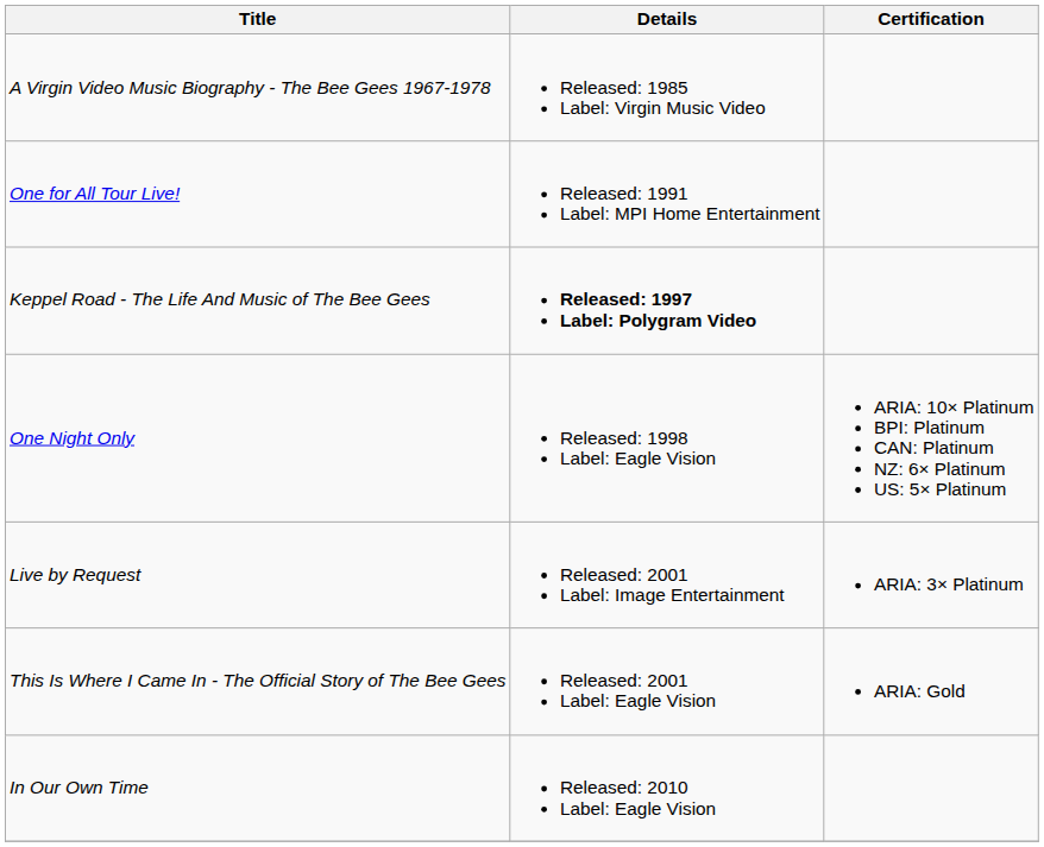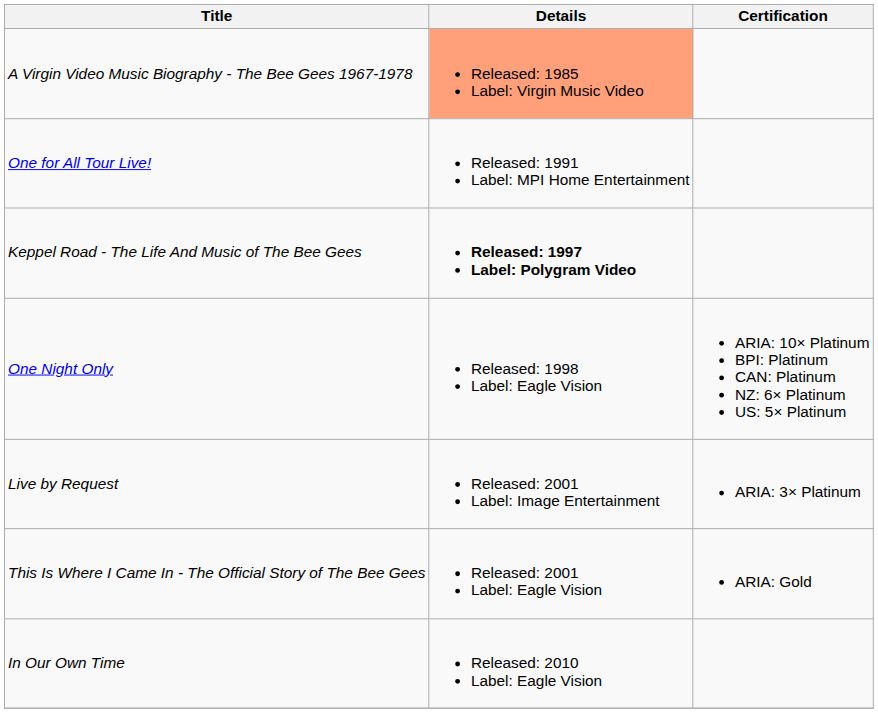A Virgin Video Music Biography - The Bee Gees 1967-1978 | Details: no background -> lightsalmon background
